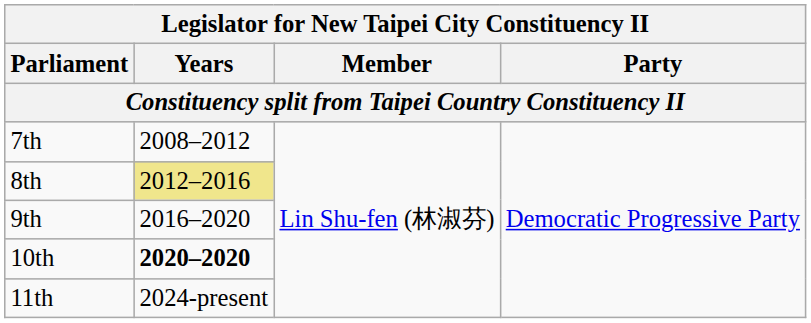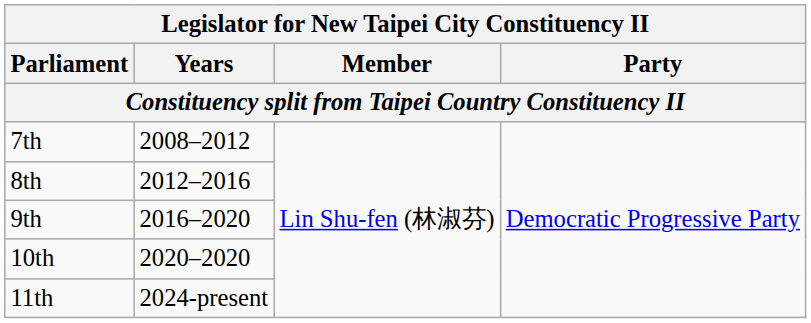8th | Years: khaki background -> no background
10th | Years: bold -> normal
